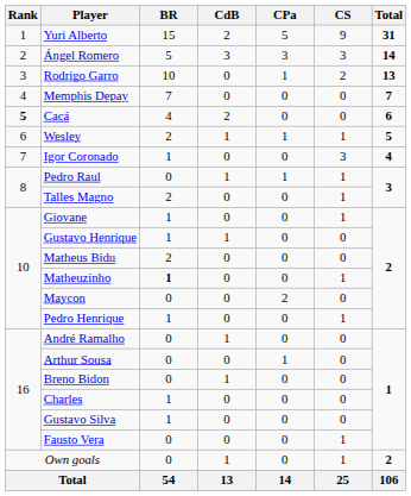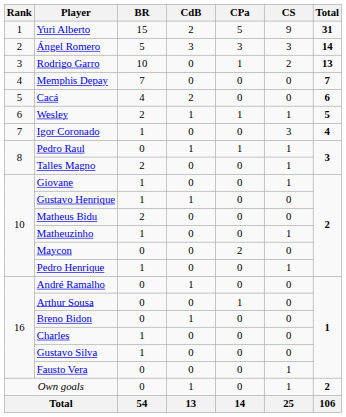Cacá | Rank: bold -> normal
Matheuzinho | BR: bold -> normal
